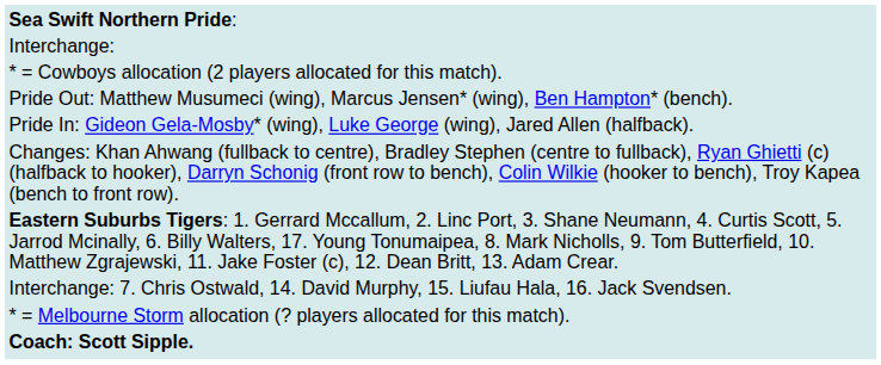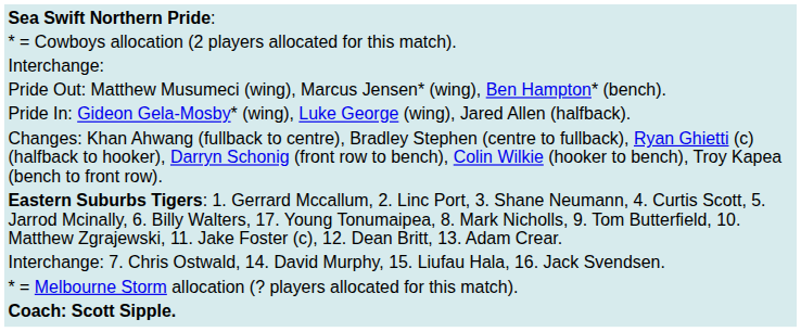row 2 | column 1: Interchange: -> * = Cowboys allocation (2 players allocated for this match).
row 3 | column 1: * = Cowboys allocation (2 players allocated for this match). -> Interchange:
